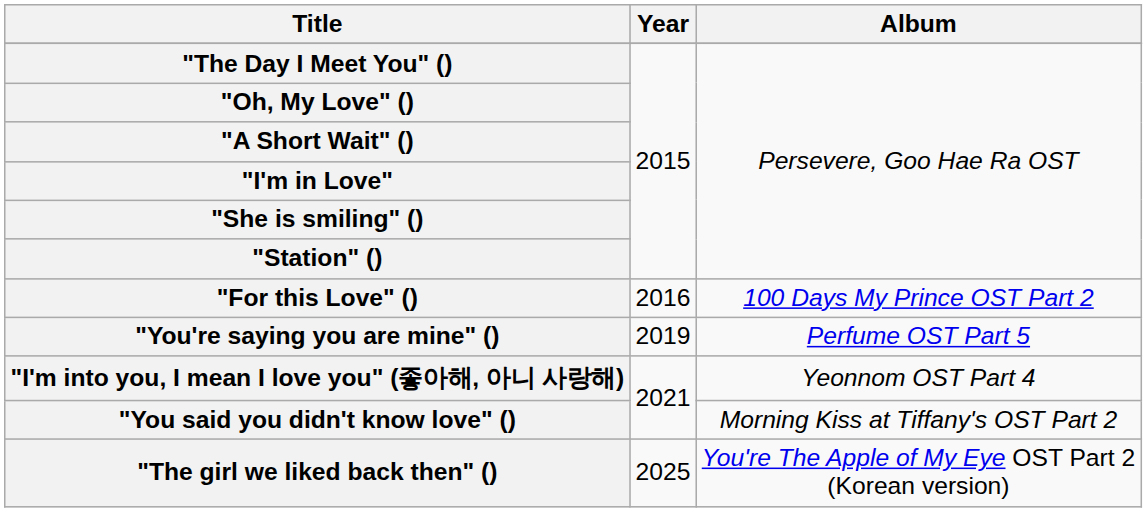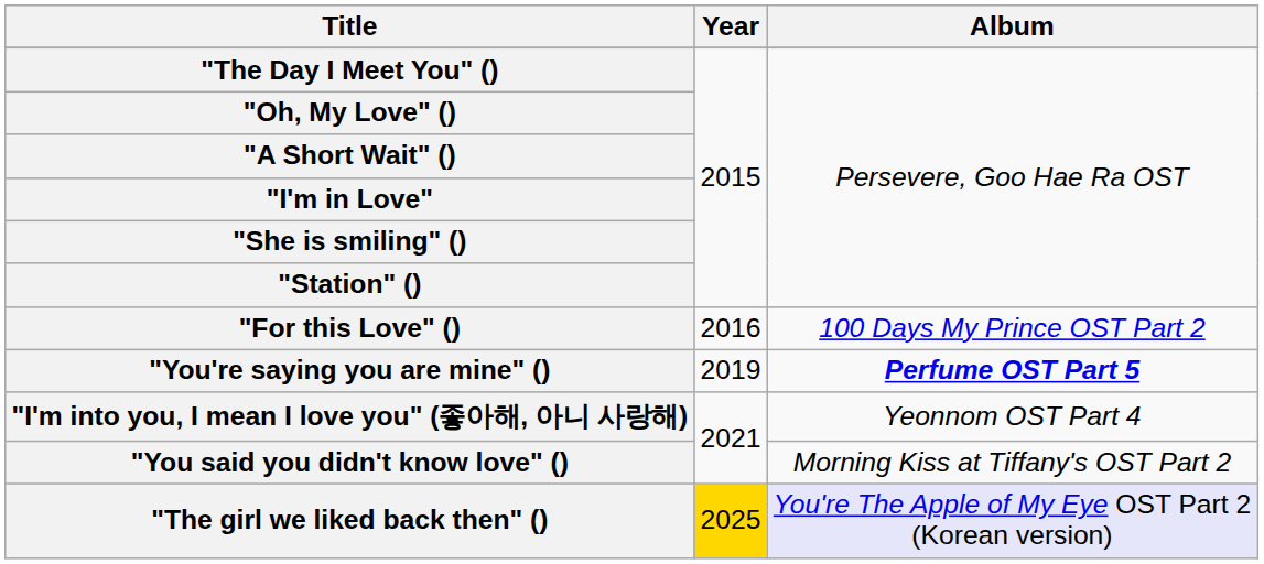"You're saying you are mine" () | Album: normal -> bold
"The girl we liked back then" () | Year: no background -> gold background
"The girl we liked back then" () | Album: no background -> lavender background
